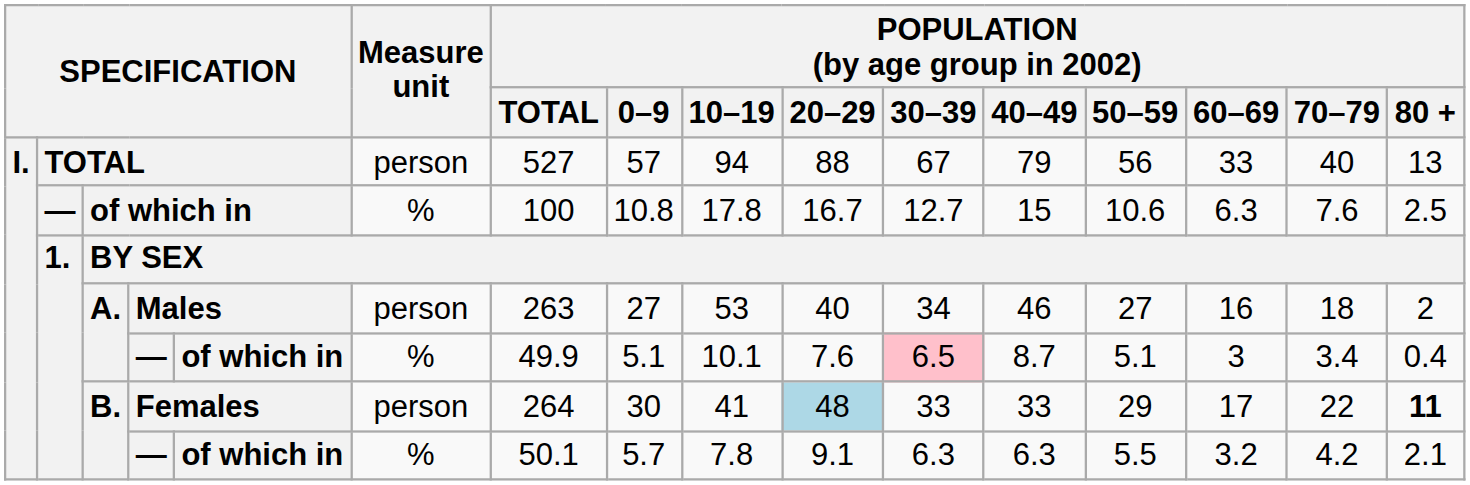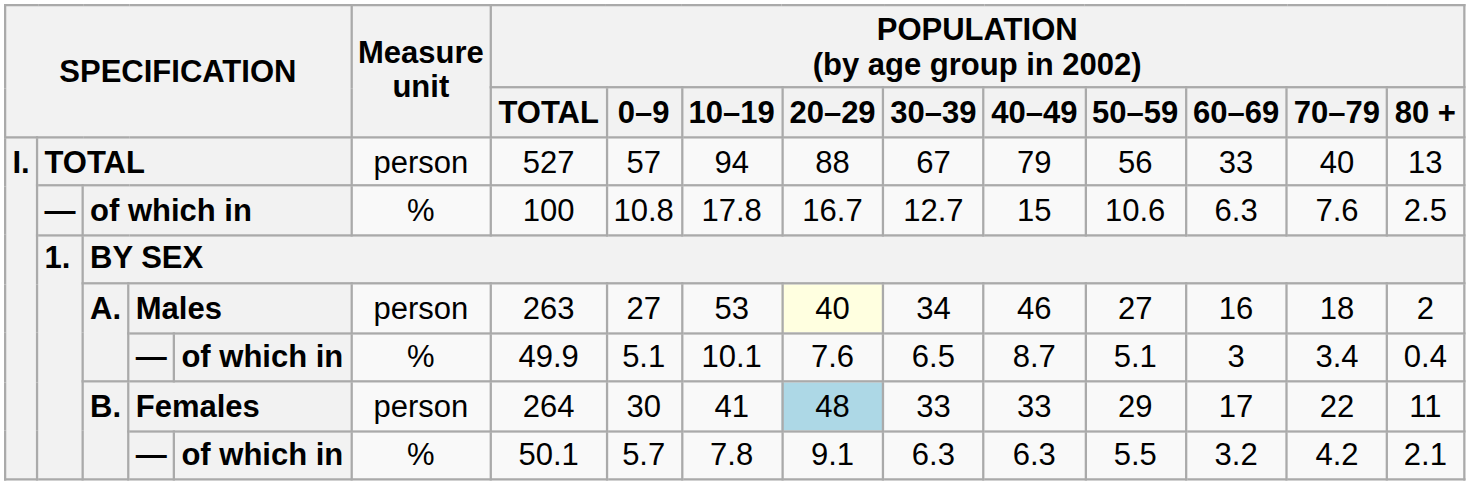Males | POPULATION (by age group in 2002) / 20–29: no background -> lightyellow background
A. / — | POPULATION (by age group in 2002) / 30–39: pink background -> no background
Females | POPULATION (by age group in 2002) / 80 +: bold -> normal
